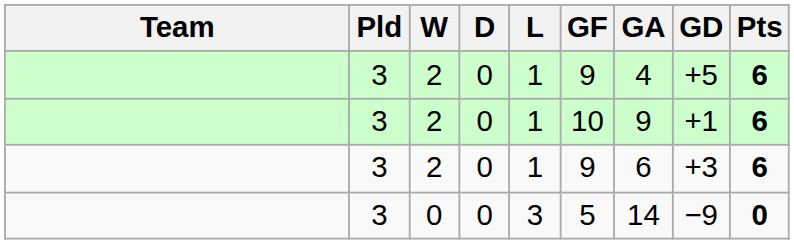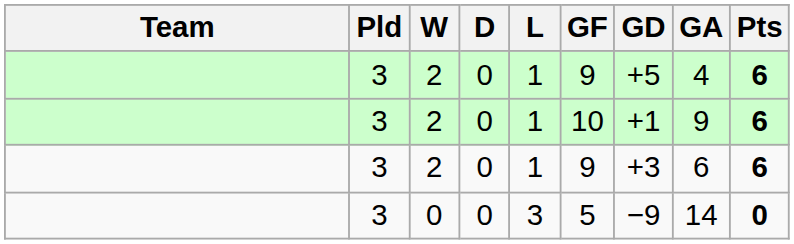columns swapped: GA <-> GD
